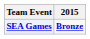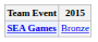SEA Games | 2015: bold -> normal
